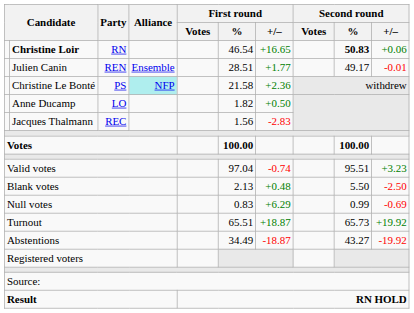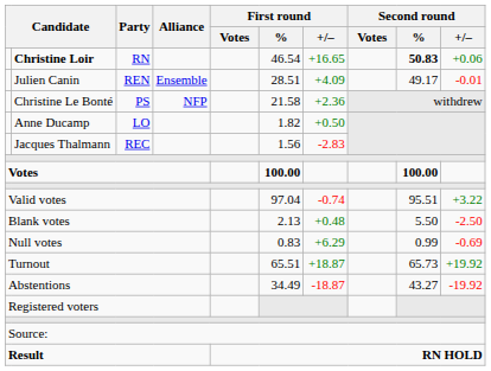Julien Canin | First round / +/–: +1.77 -> +4.09
Christine Le Bonté | Alliance: paleturquoise background -> no background
Valid votes | Second round / +/–: +3.23 -> +3.22
